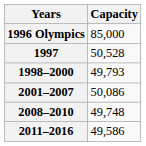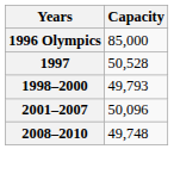2001–2007 | Capacity: 50,086 -> 50,096
- row: 2011–2016 | 49,586
